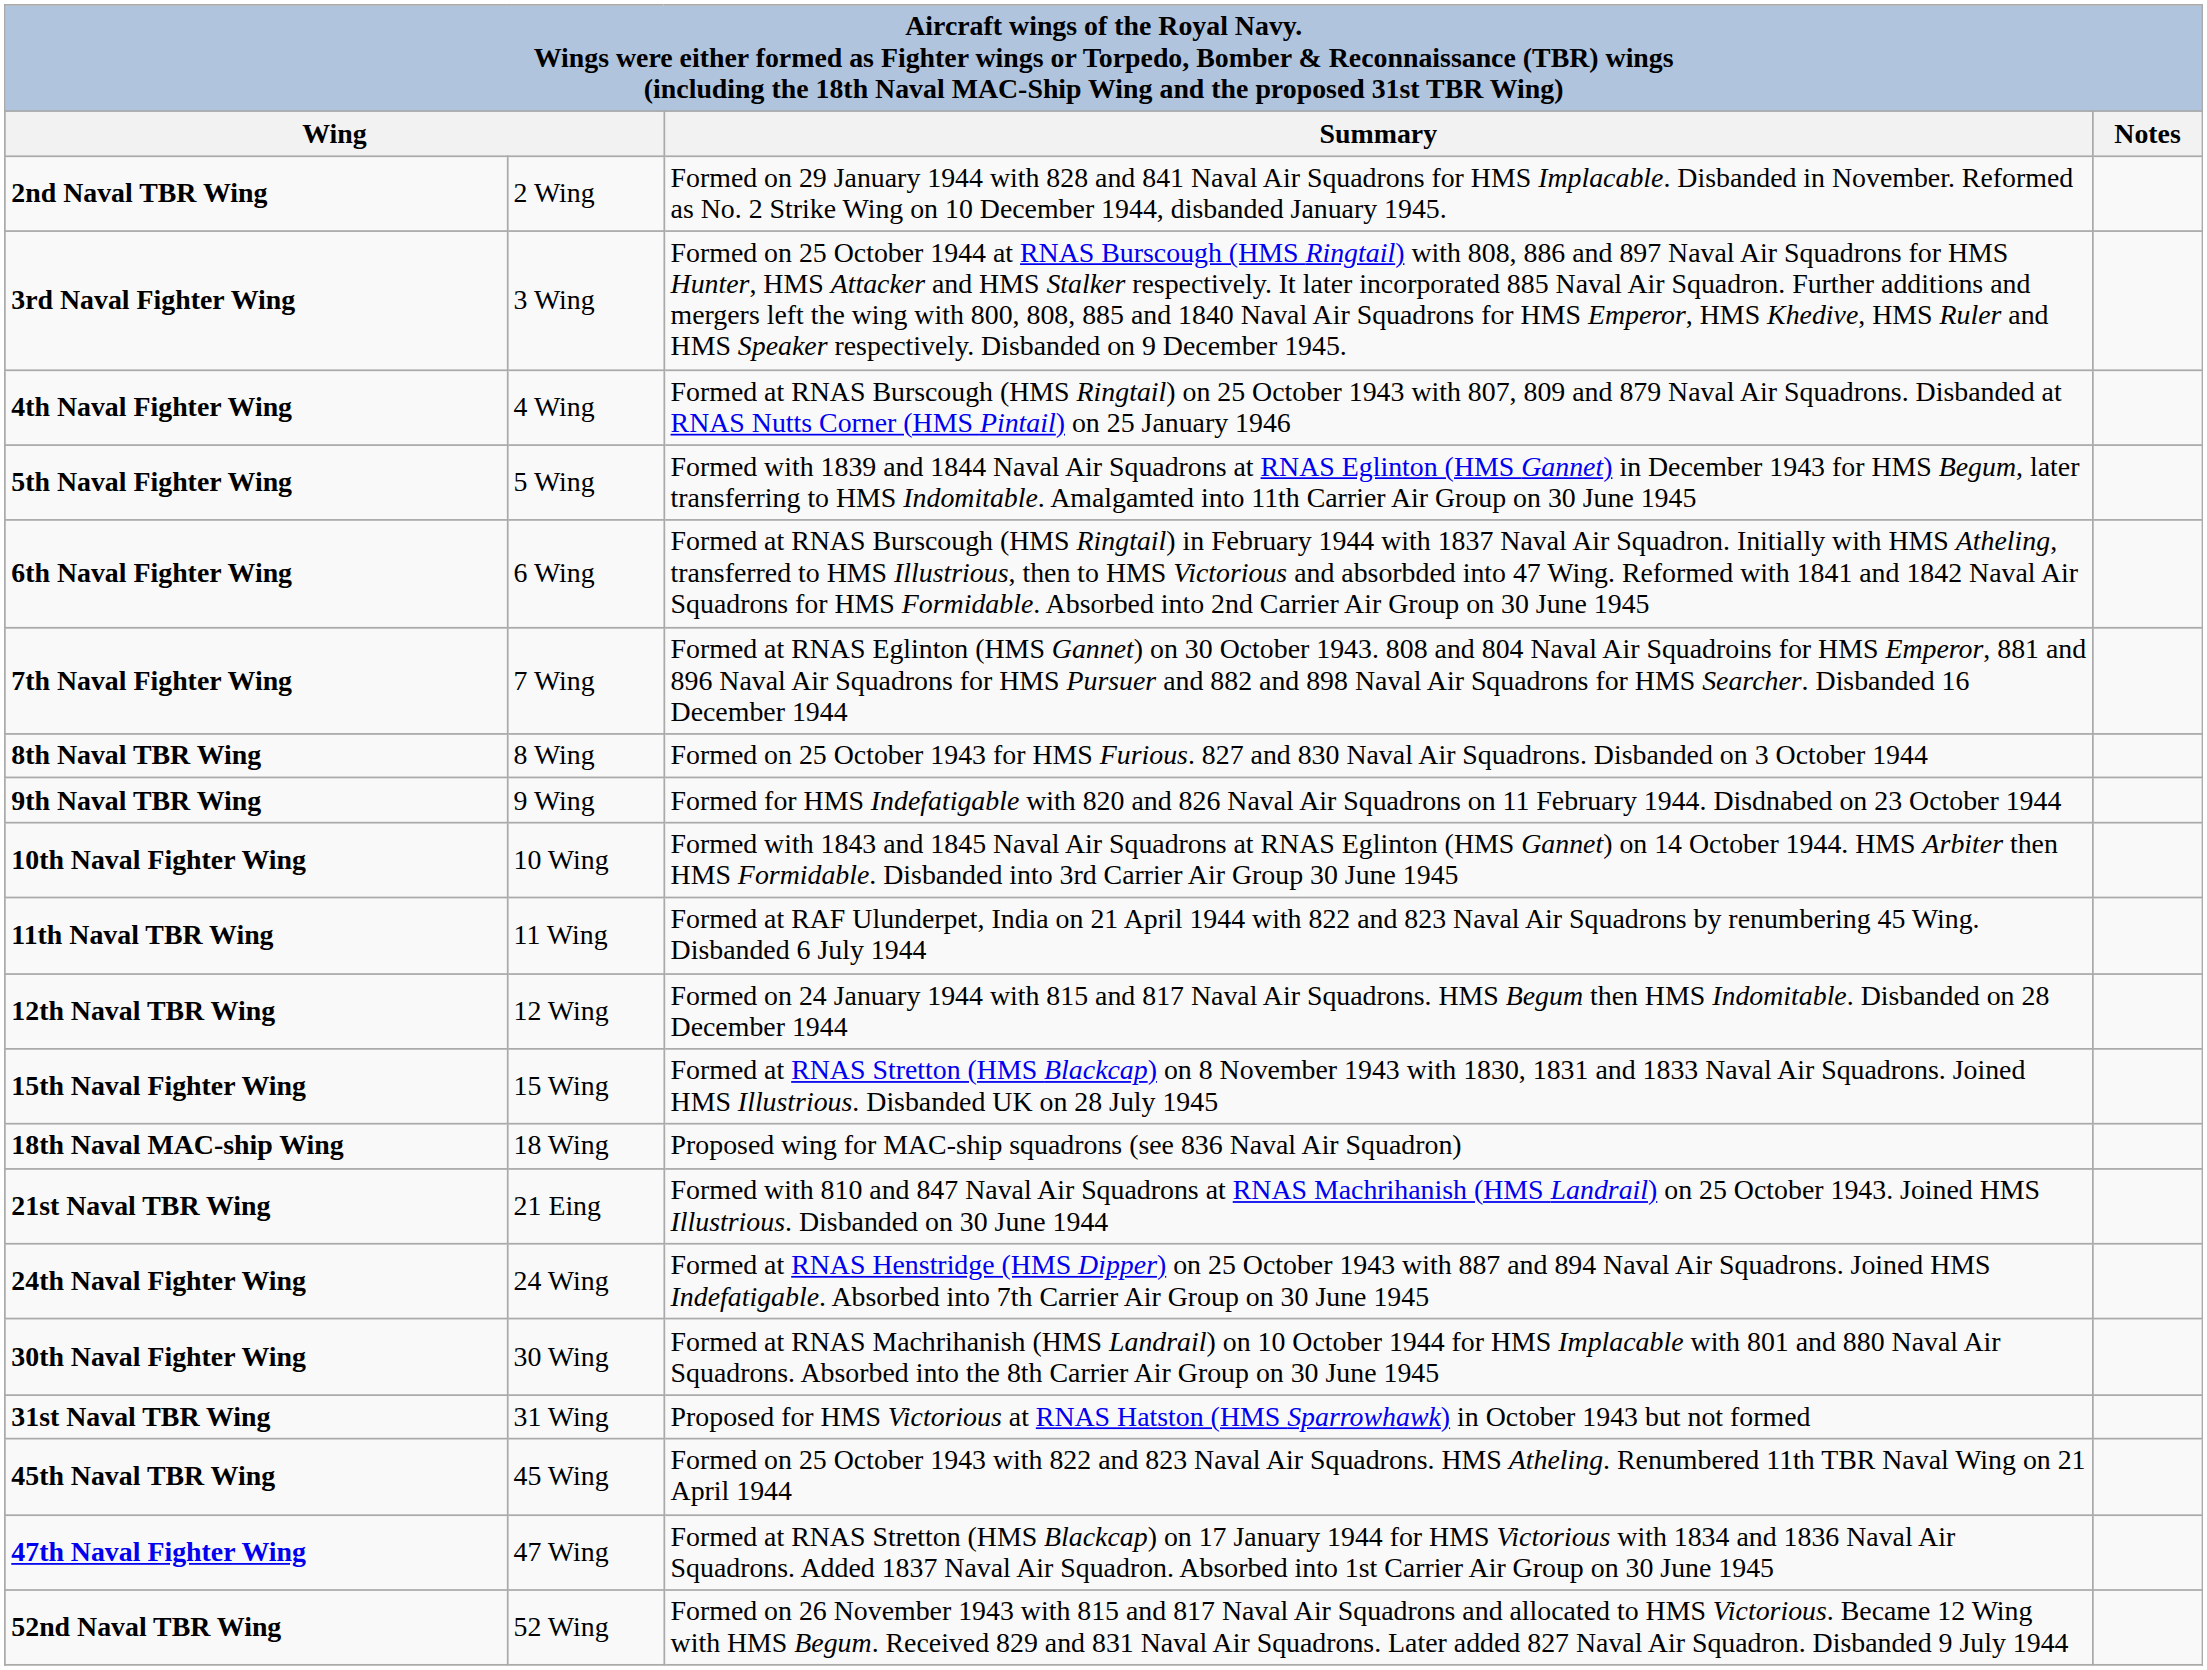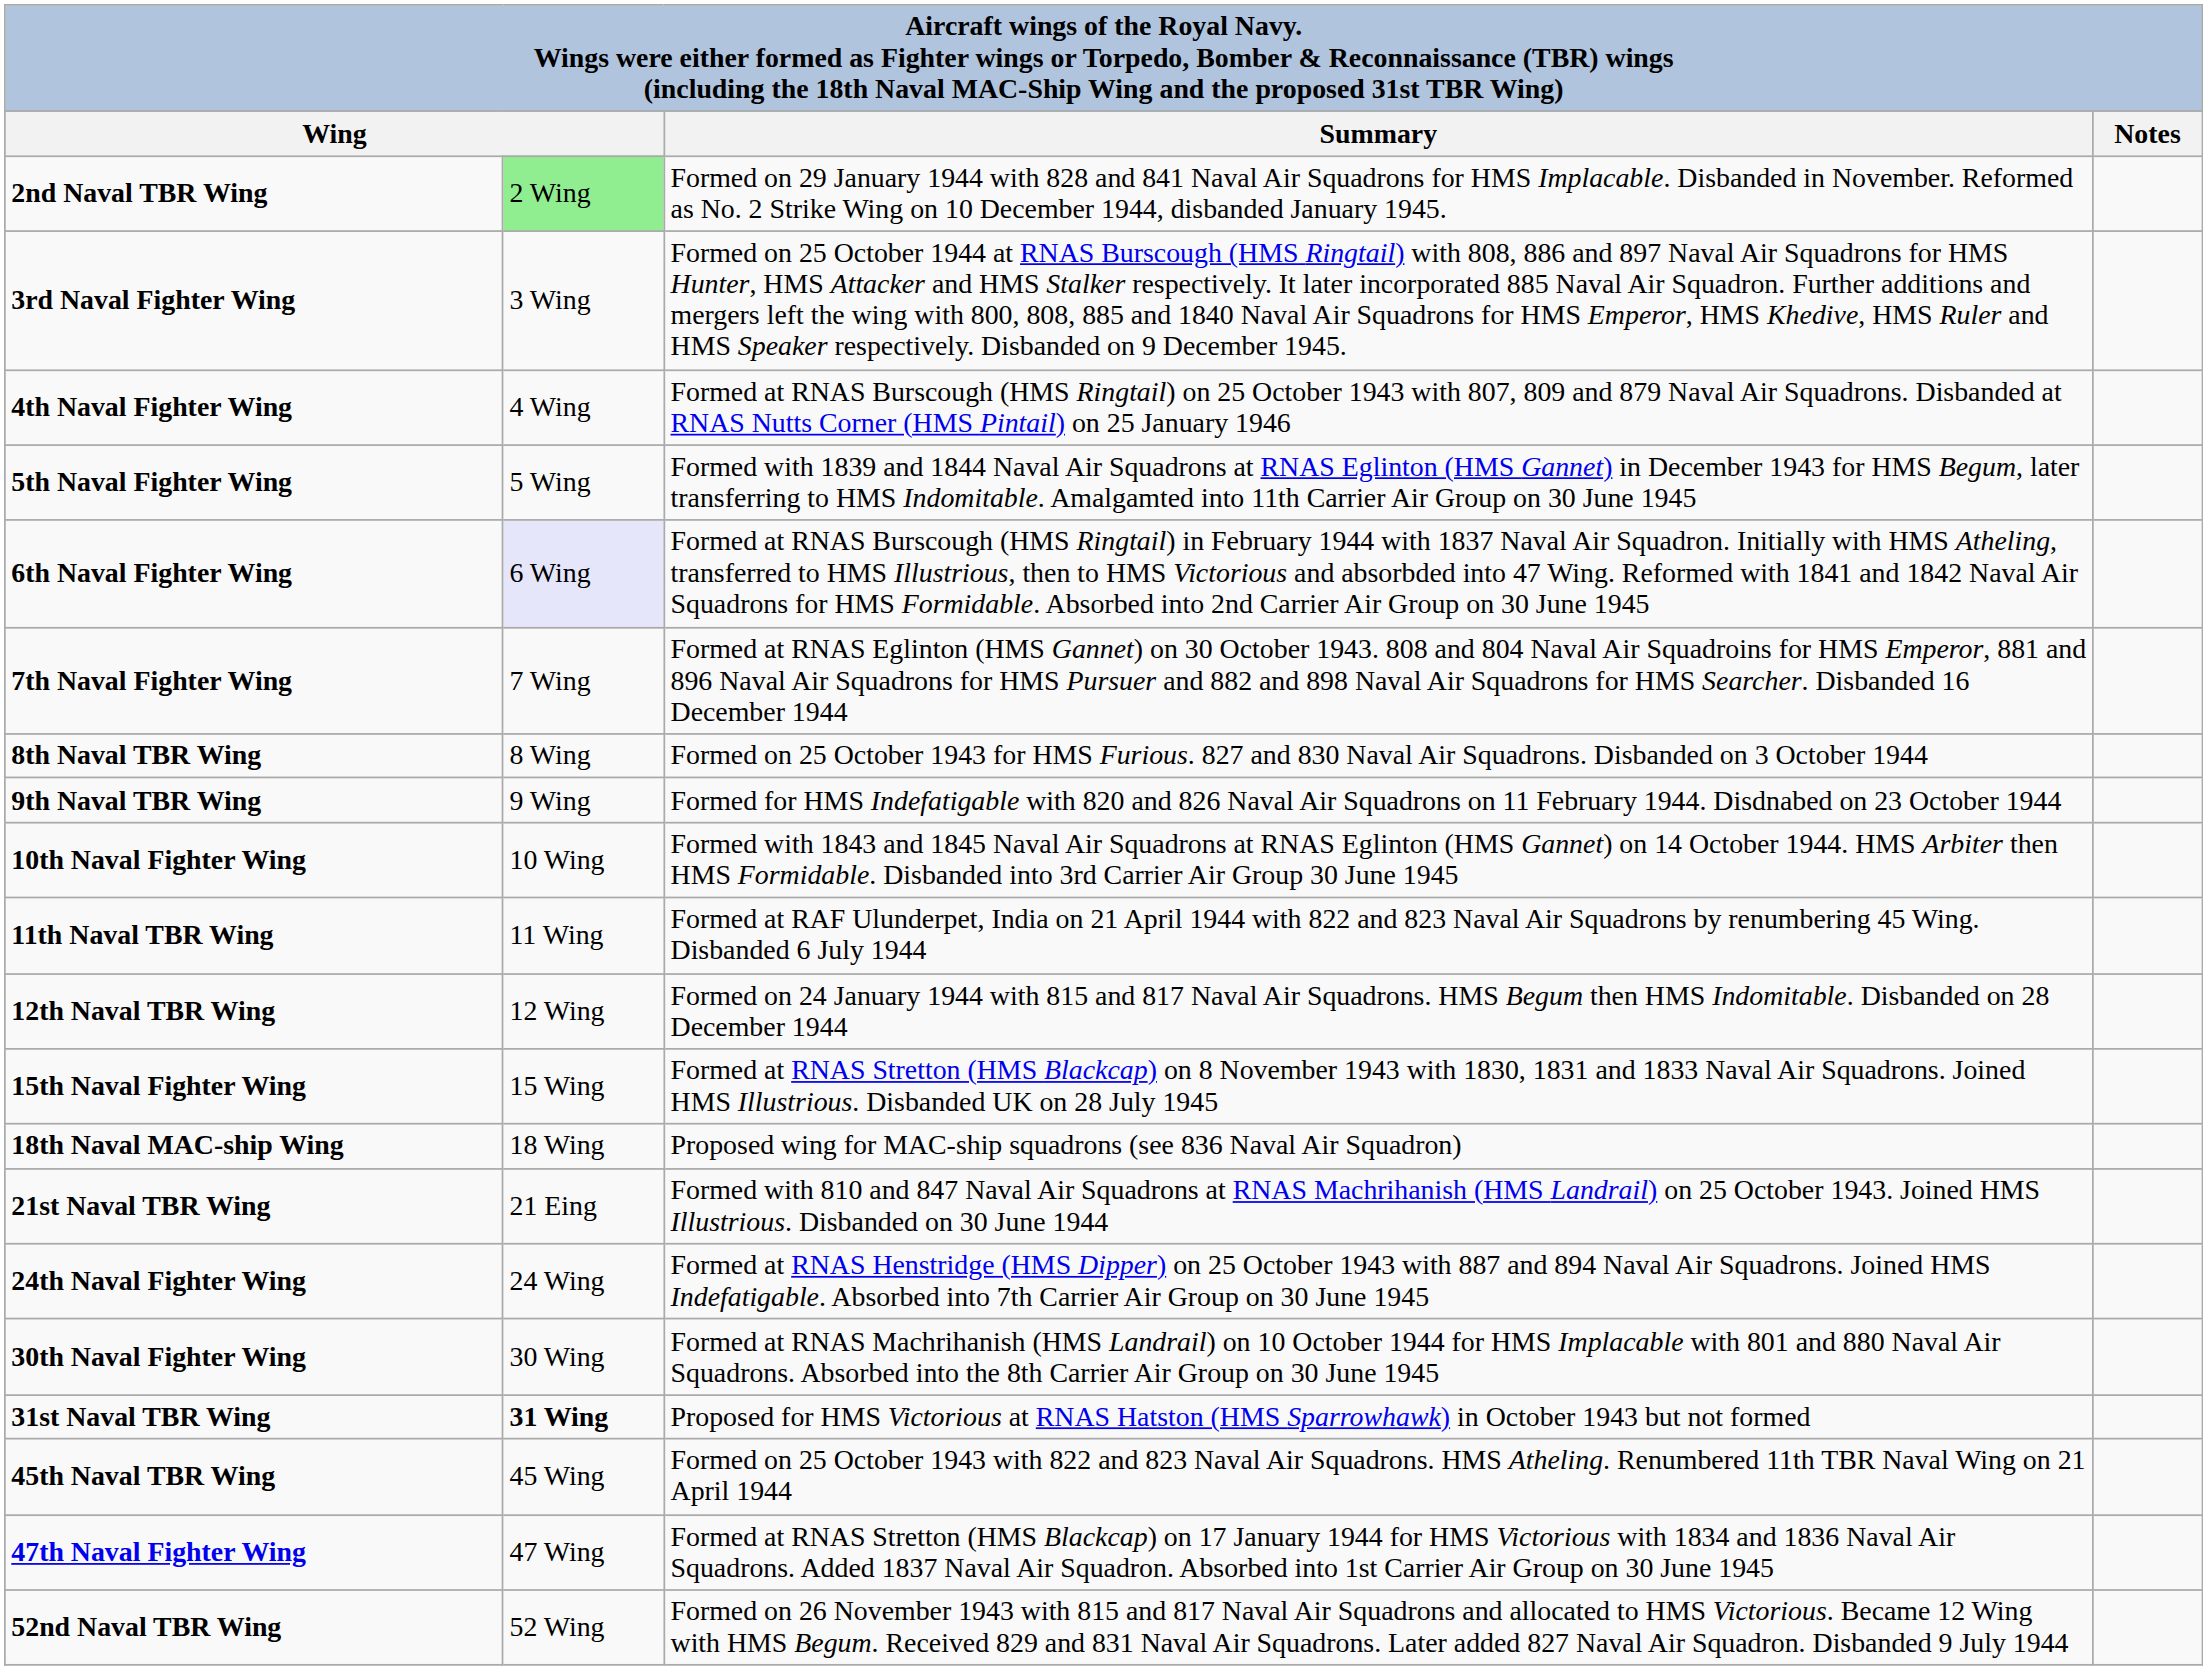2nd Naval TBR Wing | column 2: no background -> lightgreen background
6th Naval Fighter Wing | column 2: no background -> lavender background
31st Naval TBR Wing | column 2: normal -> bold
